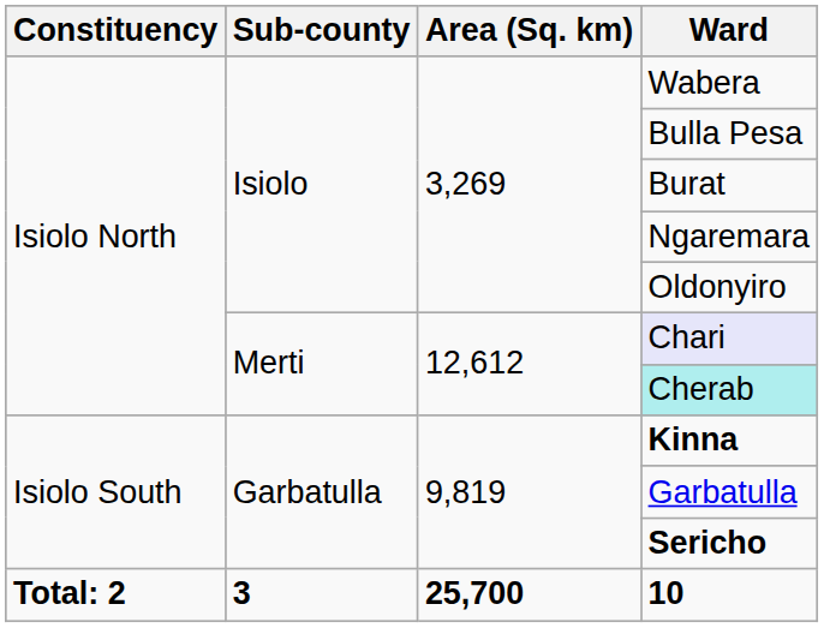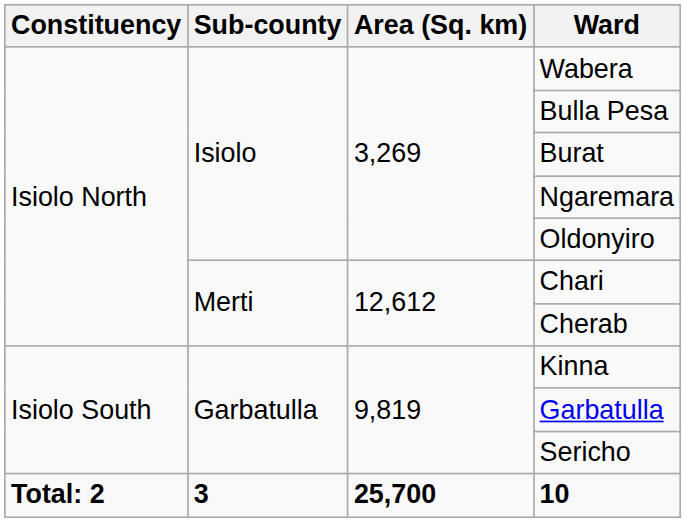Chari | Ward: lavender background -> no background
Cherab | Ward: paleturquoise background -> no background
Kinna | Ward: bold -> normal
Sericho | Ward: bold -> normal
